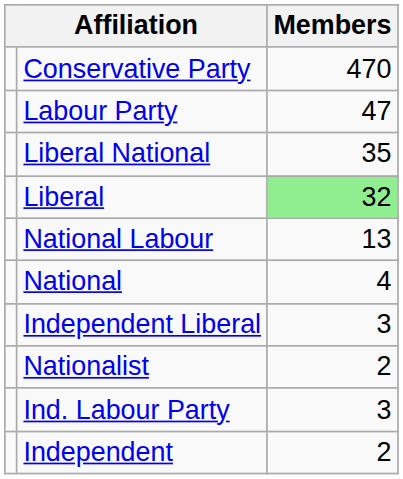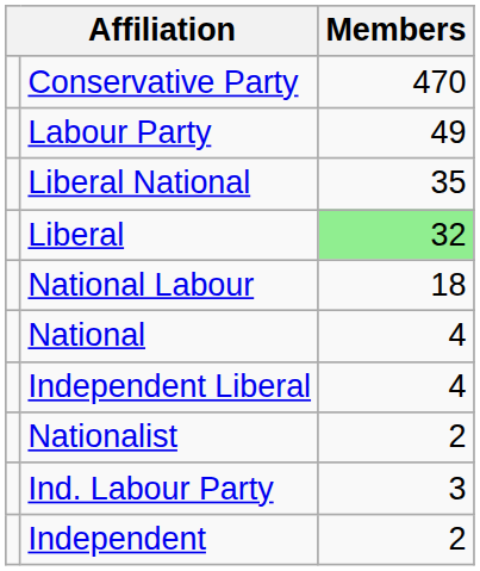Labour Party | Members: 47 -> 49
National Labour | Members: 13 -> 18
Independent Liberal | Members: 3 -> 4
